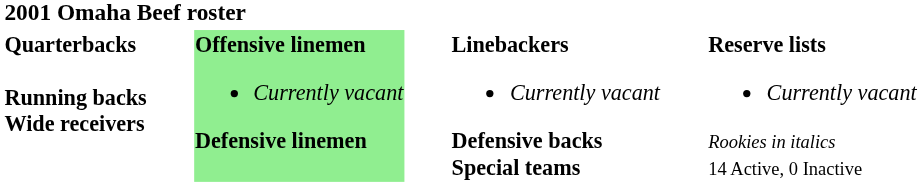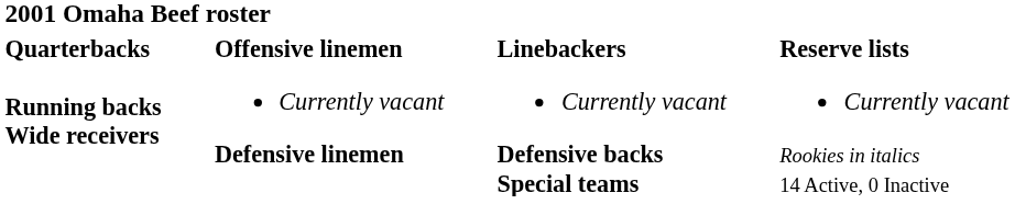Quarterbacks Running backs Wide receivers | column 2: lightgreen background -> no background
